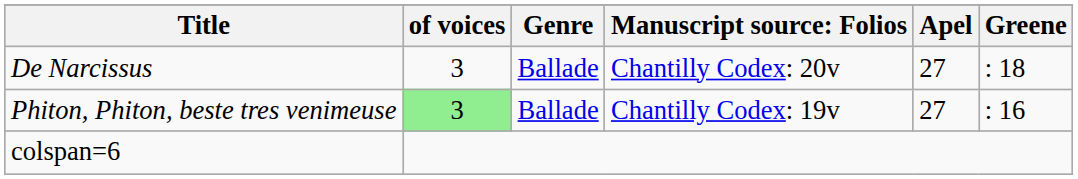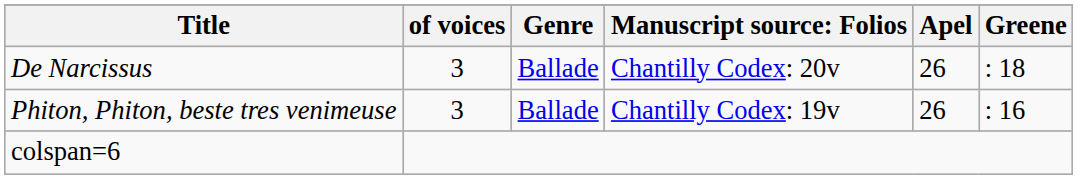De Narcissus | Apel: 27 -> 26
Phiton, Phiton, beste tres venimeuse | of voices: lightgreen background -> no background
Phiton, Phiton, beste tres venimeuse | Apel: 27 -> 26
